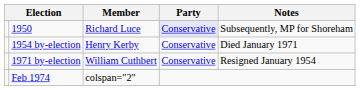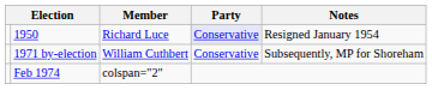1950 | Notes: Subsequently, MP for Shoreham -> Resigned January 1954
- row: 1954 by-election | Henry Kerby | Conservative | Died January 1971
1971 by-election | Notes: Resigned January 1954 -> Subsequently, MP for Shoreham
